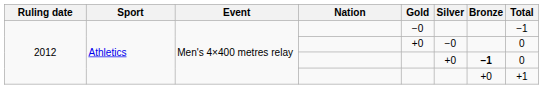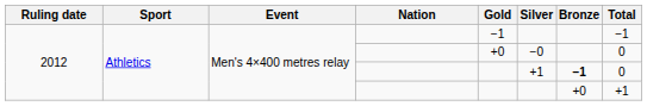row 2 | Gold: −0 -> −1
row 4 | Silver: +0 -> +1
